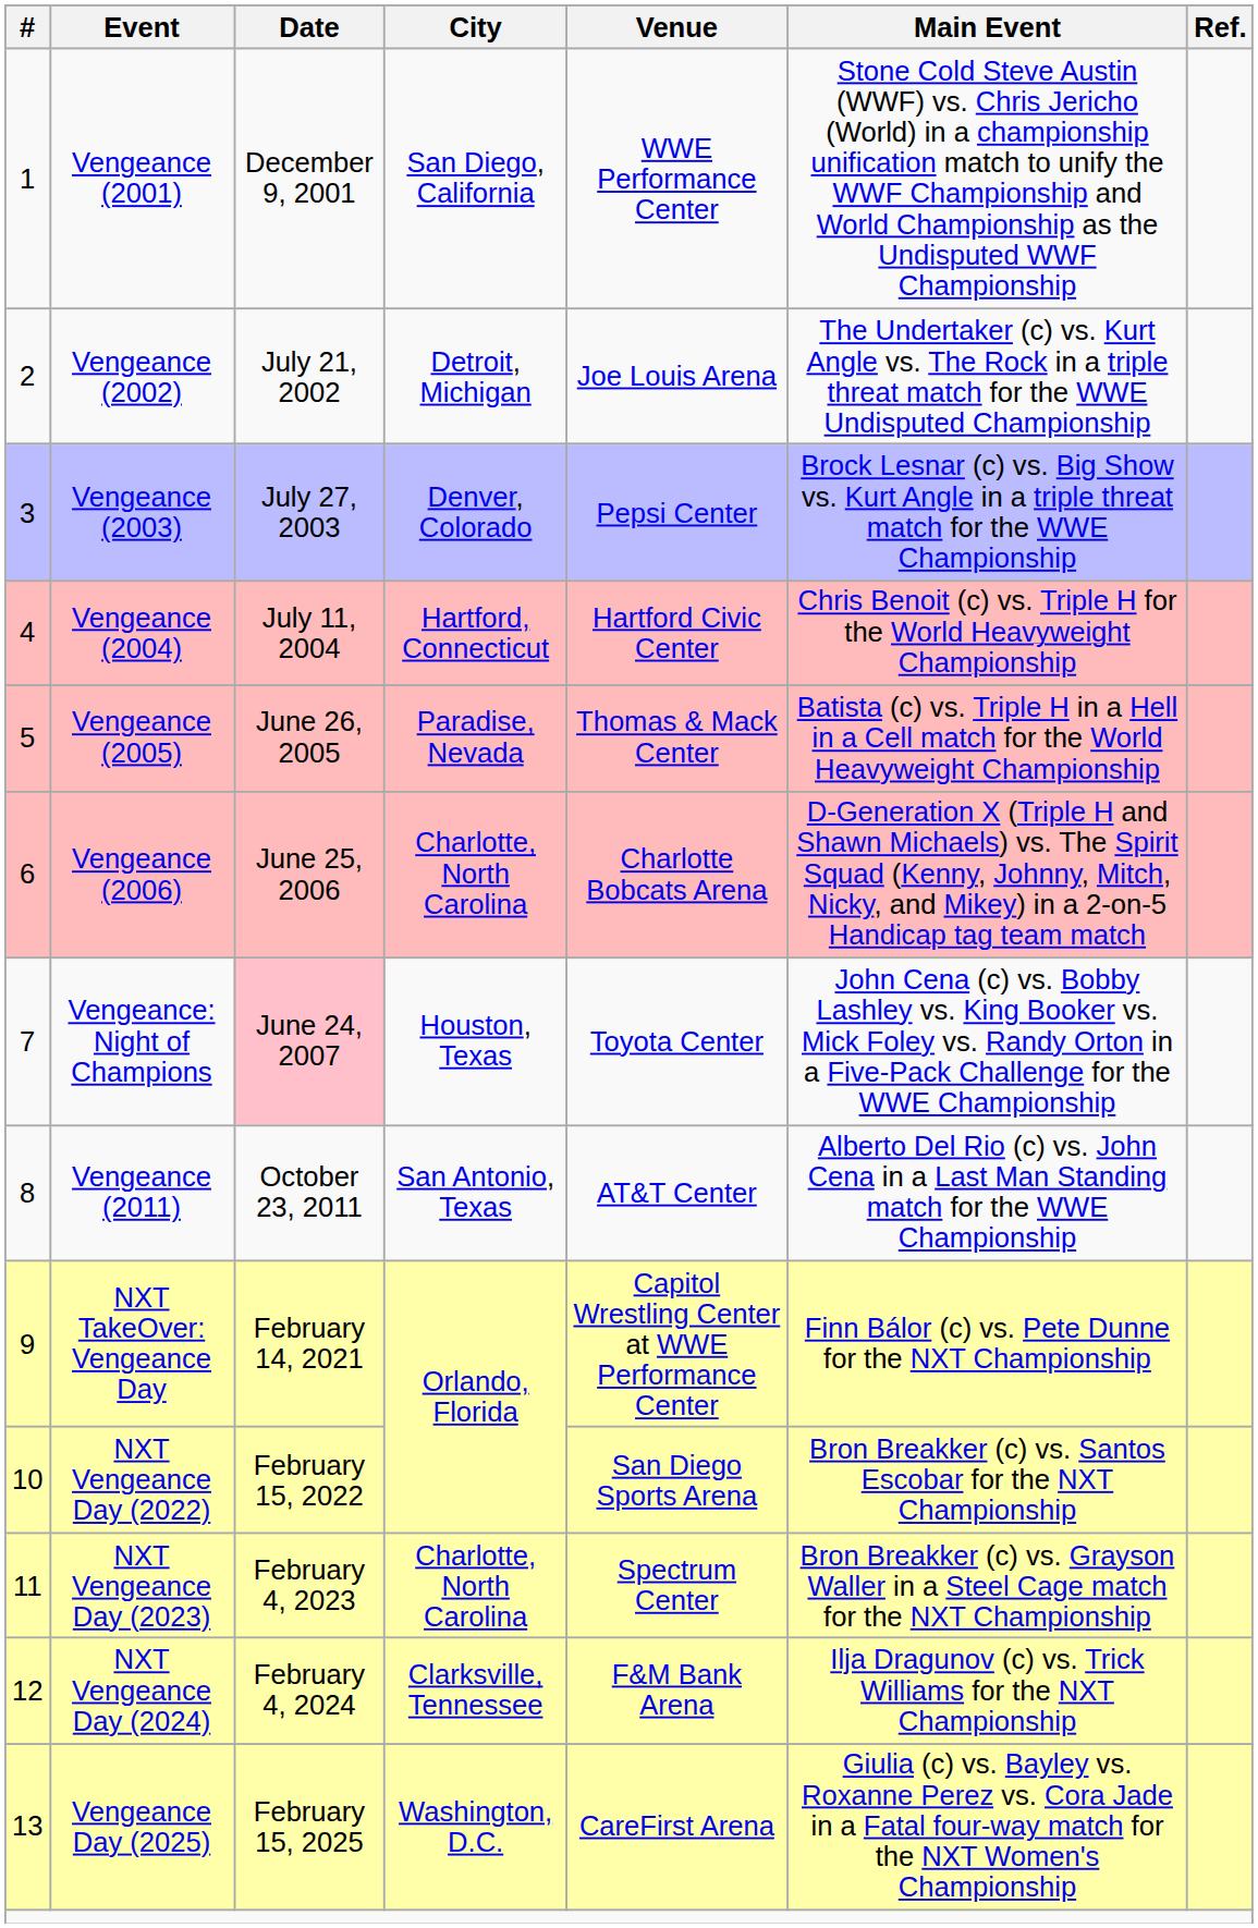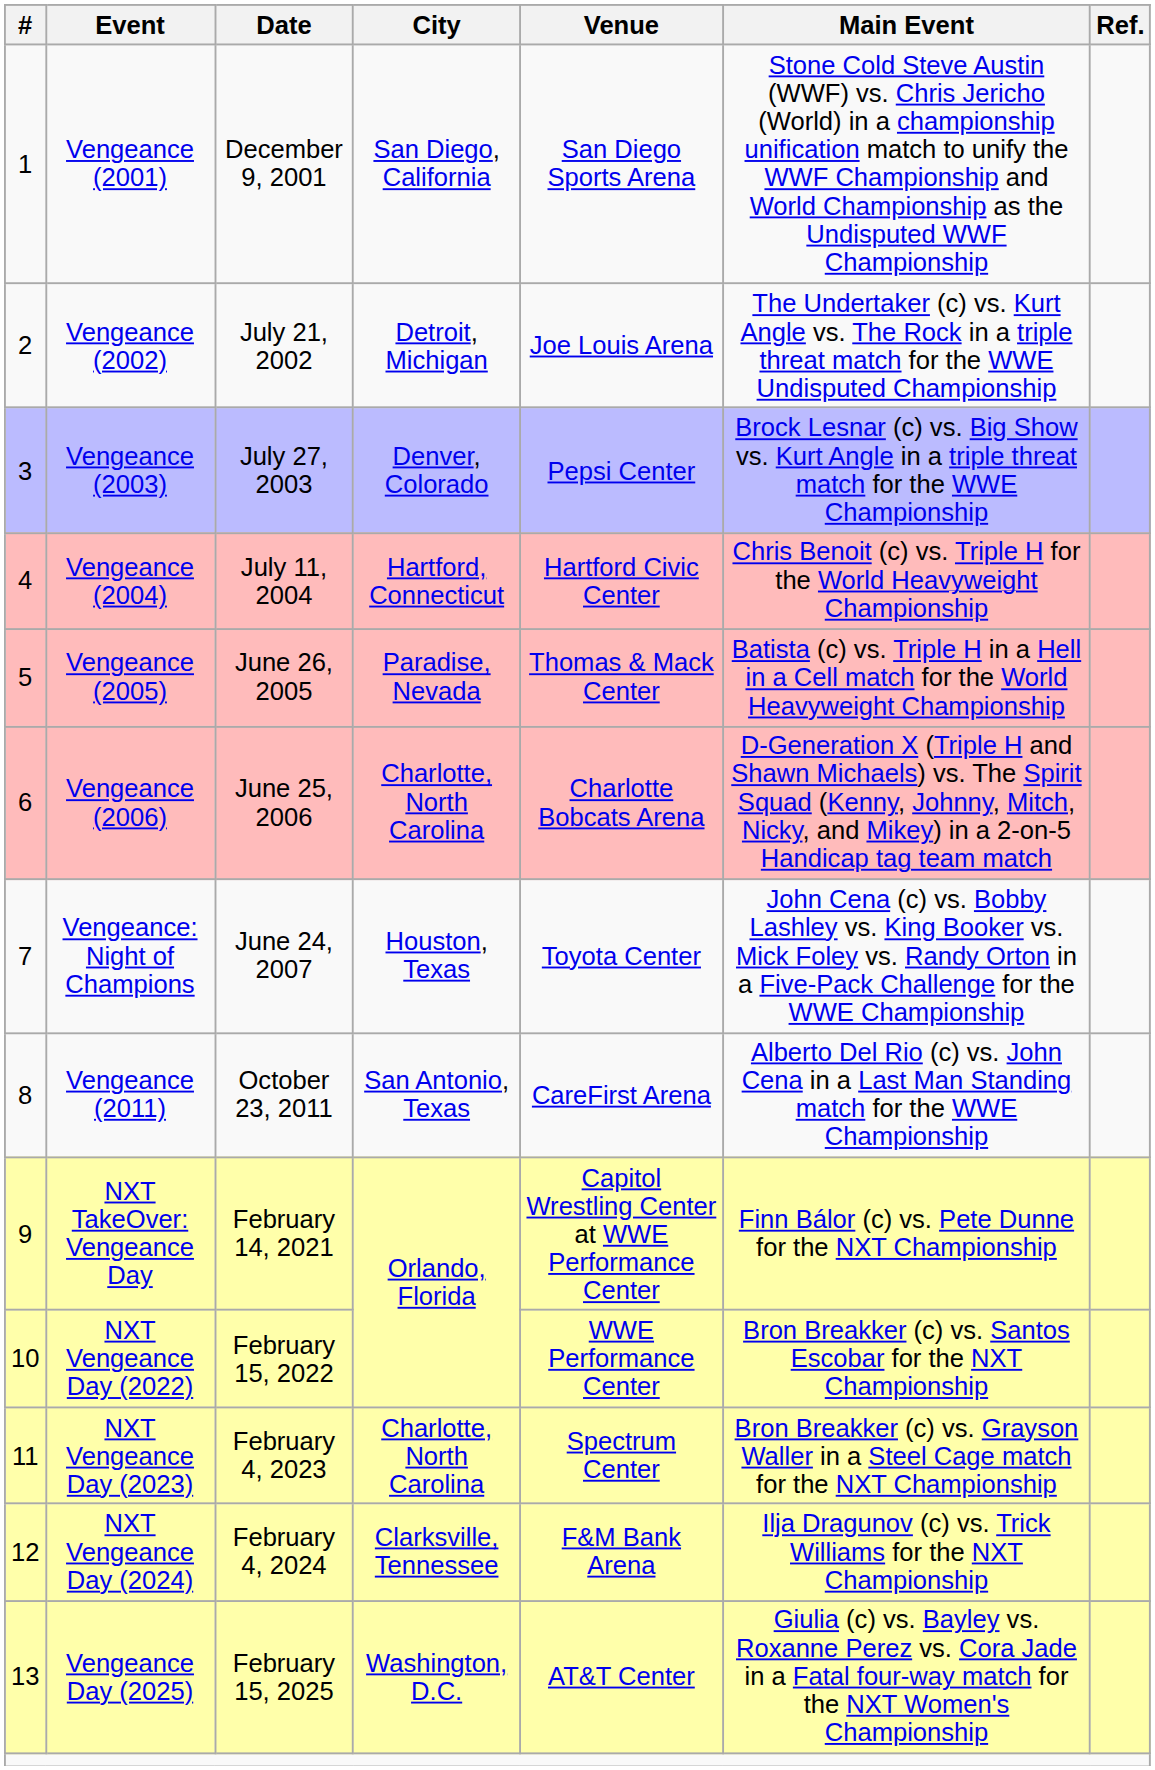Vengeance (2001) | Venue: WWE Performance Center -> San Diego Sports Arena
Vengeance: Night of Champions | Date: pink background -> no background
Vengeance (2011) | Venue: AT&T Center -> CareFirst Arena
NXT Vengeance Day (2022) | Venue: San Diego Sports Arena -> WWE Performance Center
Vengeance Day (2025) | Venue: CareFirst Arena -> AT&T Center
